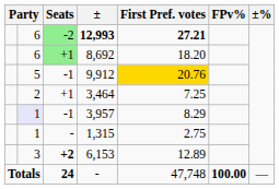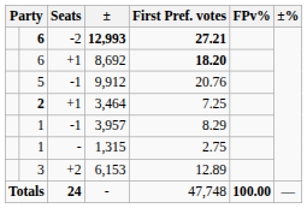12,993 | column 2: normal -> bold
12,993 | Seats: lightgreen background -> no background
8,692 | Seats: lightgreen background -> no background
8,692 | First Pref. votes: normal -> bold
9,912 | First Pref. votes: gold background -> no background
3,464 | column 2: normal -> bold
3,957 | column 2: lavender background -> no background
6,153 | Seats: bold -> normal
